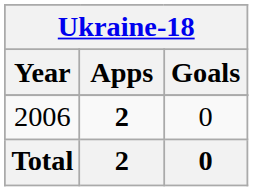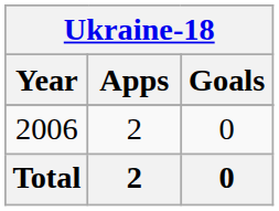2006 | Apps: bold -> normal
